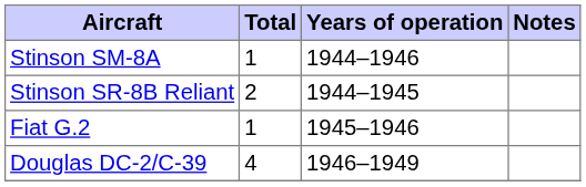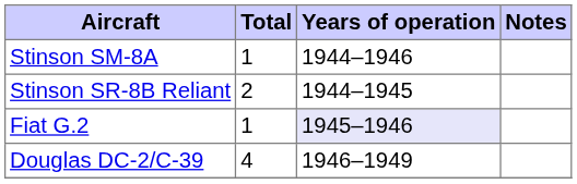Fiat G.2 | Years of operation: no background -> lavender background
